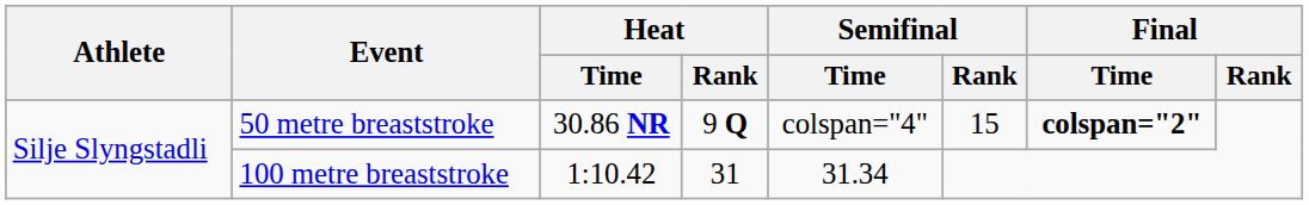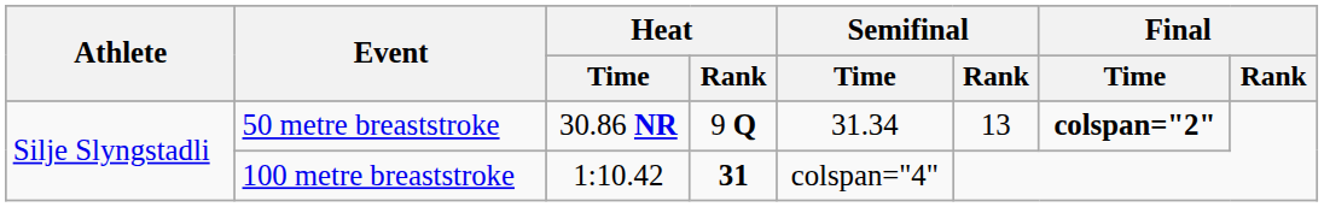50 metre breaststroke | Semifinal / Time: colspan="4" -> 31.34
50 metre breaststroke | Semifinal / Rank: 15 -> 13
100 metre breaststroke | Heat / Rank: normal -> bold
100 metre breaststroke | Semifinal / Time: 31.34 -> colspan="4"
